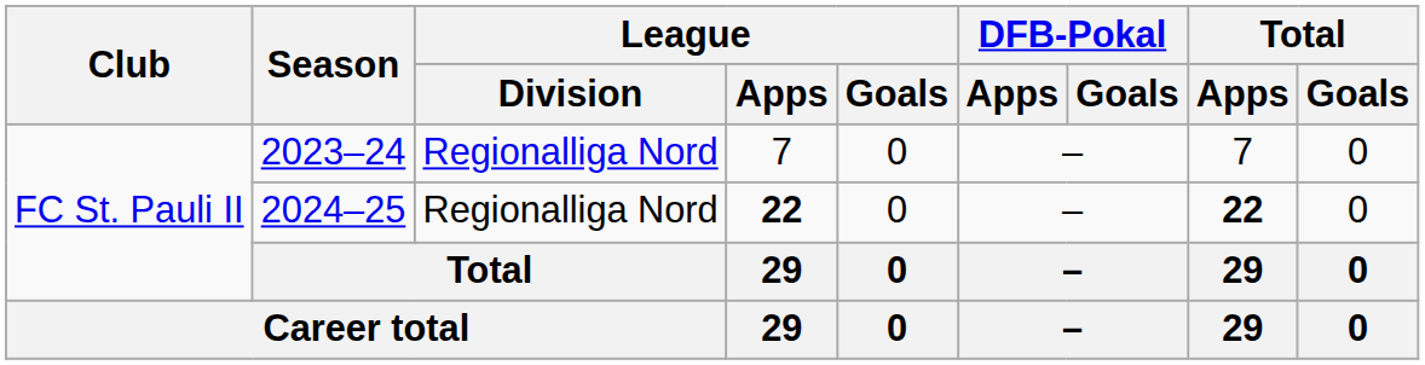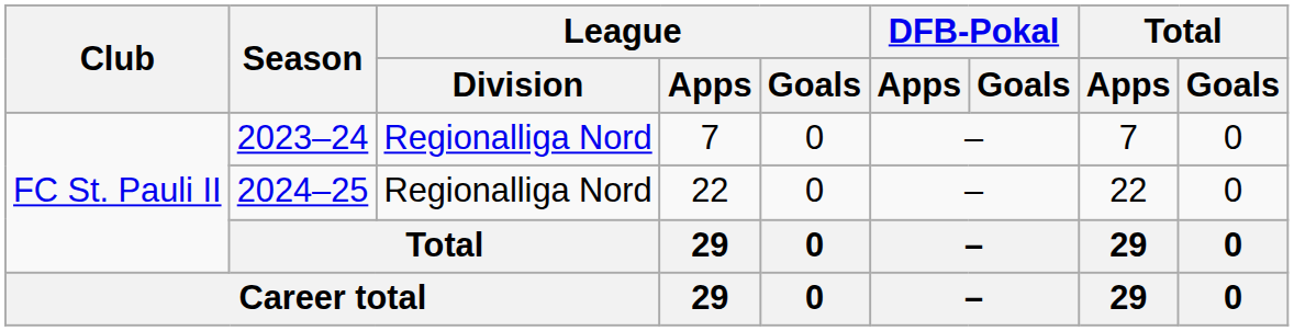2024–25 | League / Apps: bold -> normal
2024–25 | Total / Apps: bold -> normal
